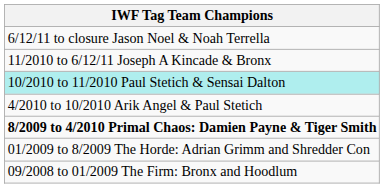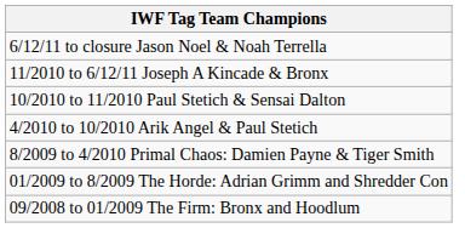row 4 | column 1: paleturquoise background -> no background
row 6 | column 1: bold -> normal
